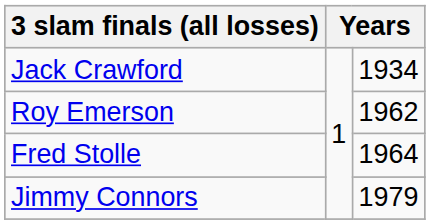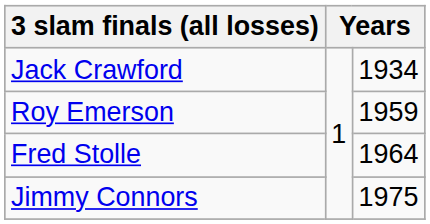Roy Emerson | column 3: 1962 -> 1959
Jimmy Connors | column 3: 1979 -> 1975
